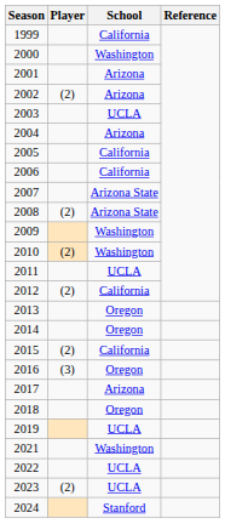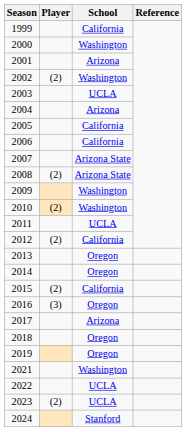2002 | School: Arizona -> Washington
2019 | School: UCLA -> Oregon
